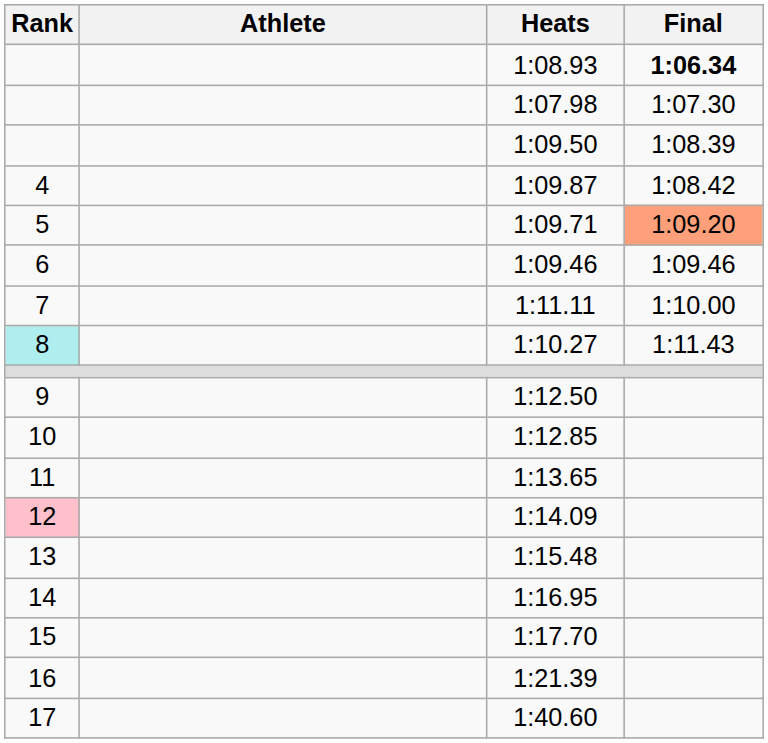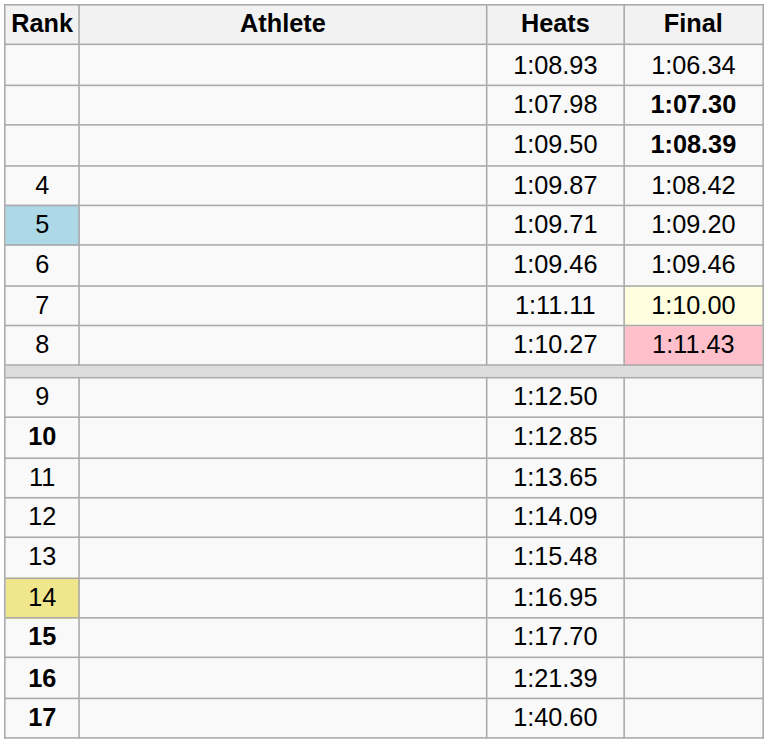1:08.93 | Final: bold -> normal
1:07.98 | Final: normal -> bold
1:09.50 | Final: normal -> bold
1:09.71 | Rank: no background -> lightblue background
1:09.71 | Final: lightsalmon background -> no background
1:11.11 | Final: no background -> lightyellow background
1:10.27 | Rank: paleturquoise background -> no background
1:10.27 | Final: no background -> pink background
1:12.85 | Rank: normal -> bold
1:14.09 | Rank: pink background -> no background
1:16.95 | Rank: no background -> khaki background
1:17.70 | Rank: normal -> bold
1:21.39 | Rank: normal -> bold
1:40.60 | Rank: normal -> bold
